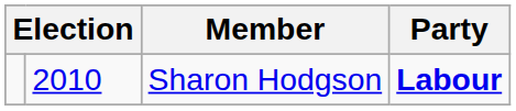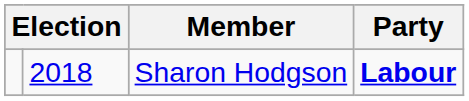Sharon Hodgson | column 2: 2010 -> 2018
